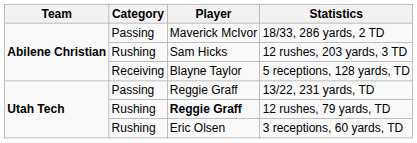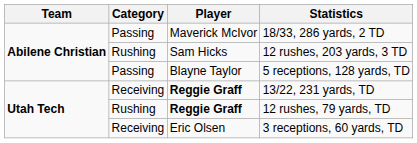5 receptions, 128 yards, TD | Category: Receiving -> Passing
13/22, 231 yards, TD | Category: Passing -> Receiving
13/22, 231 yards, TD | Player: normal -> bold
3 receptions, 60 yards, TD | Category: Rushing -> Receiving
